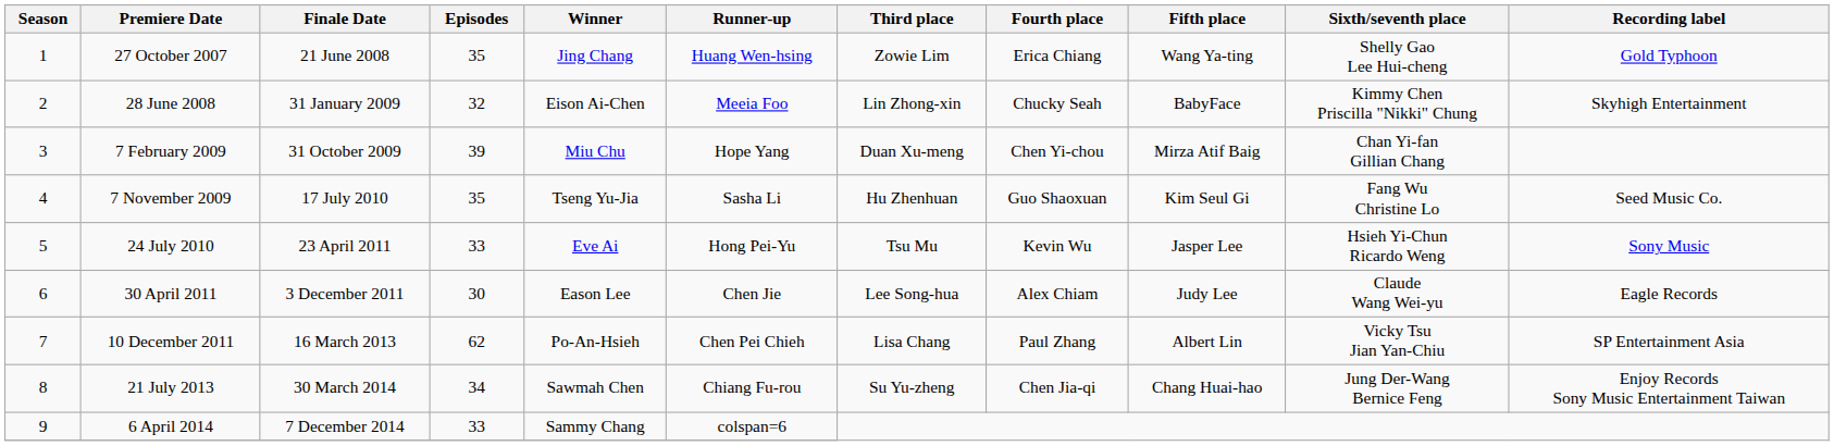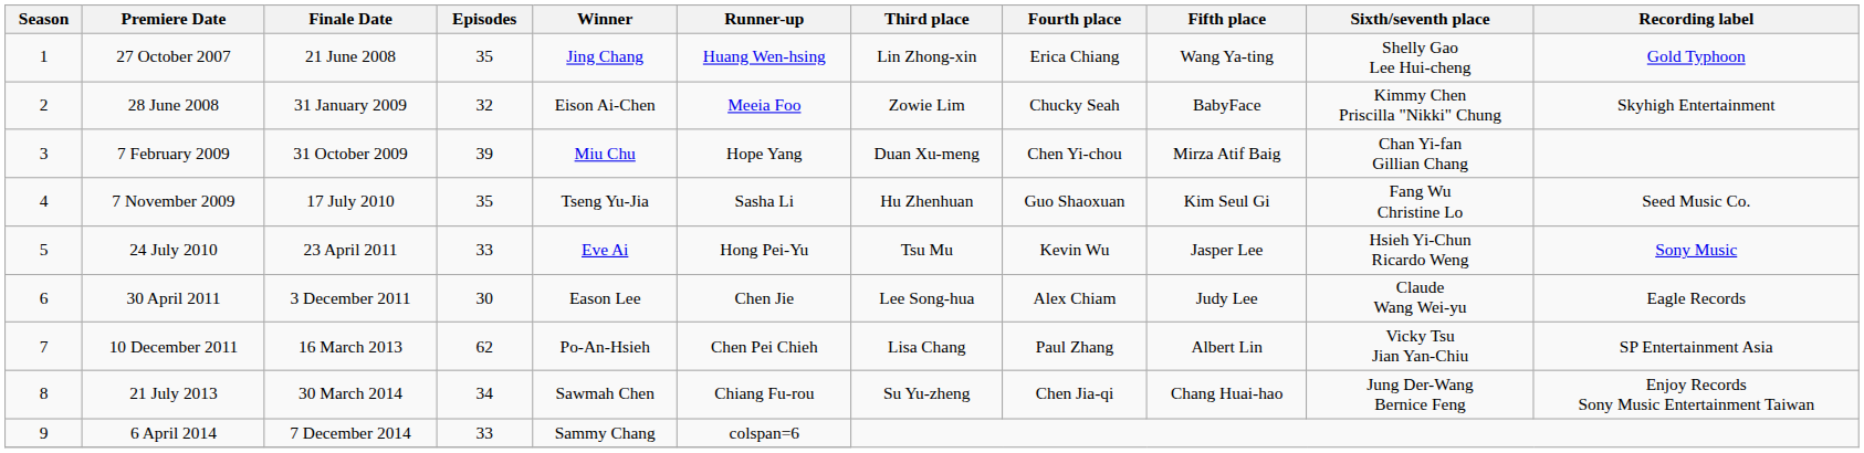27 October 2007 | Third place: Zowie Lim -> Lin Zhong-xin
28 June 2008 | Third place: Lin Zhong-xin -> Zowie Lim
